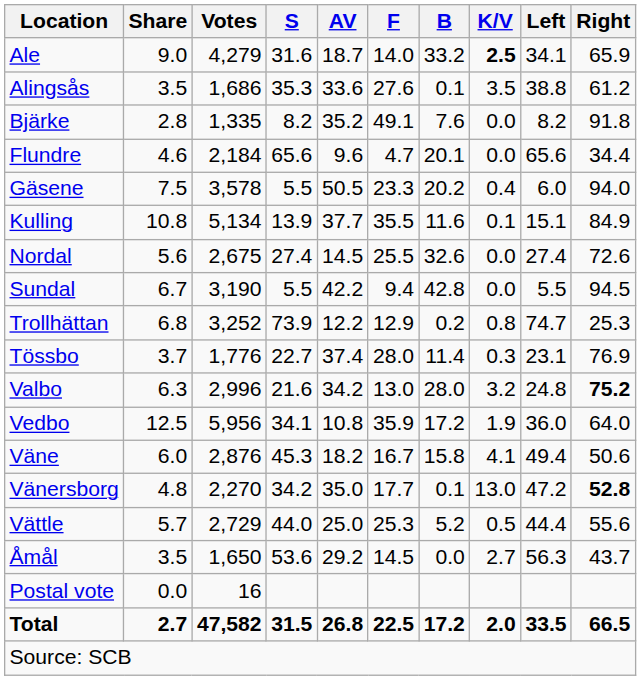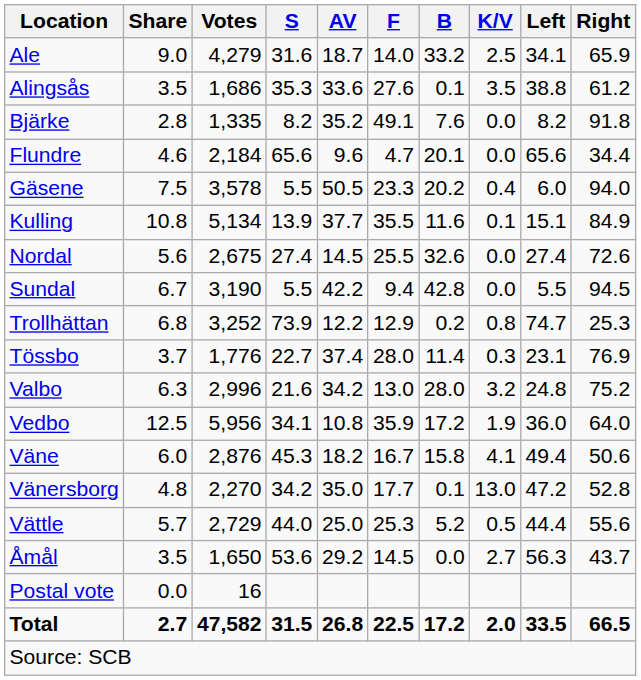Ale | K/V: bold -> normal
Valbo | Right: bold -> normal
Vänersborg | Right: bold -> normal
